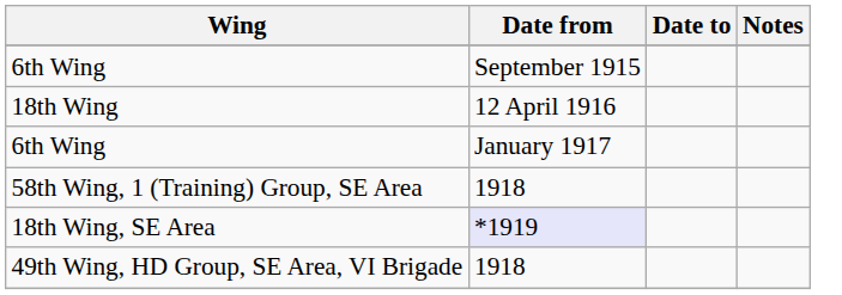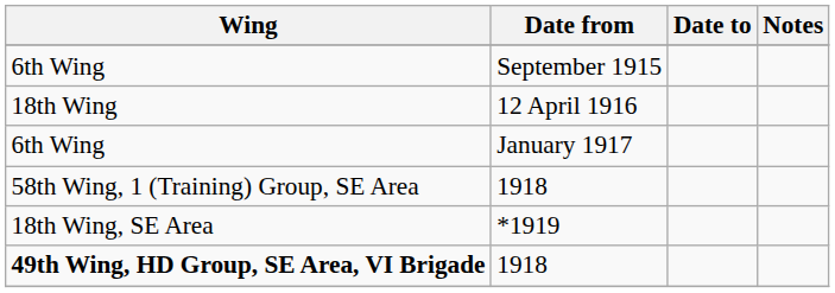18th Wing, SE Area | Date from: lavender background -> no background
49th Wing, HD Group, SE Area, VI Brigade | Wing: normal -> bold
